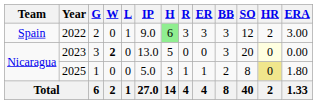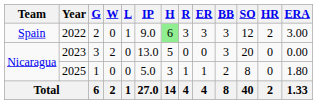2023 | W: bold -> normal
2023 | HR: lightyellow background -> no background
2025 | HR: khaki background -> no background
